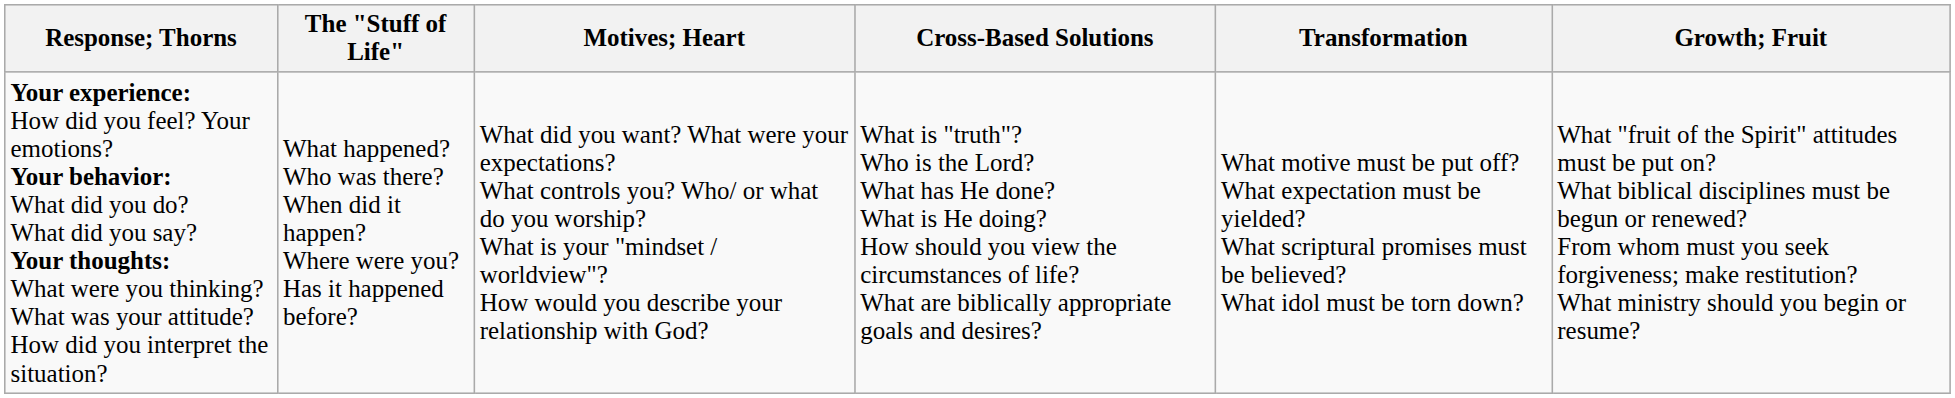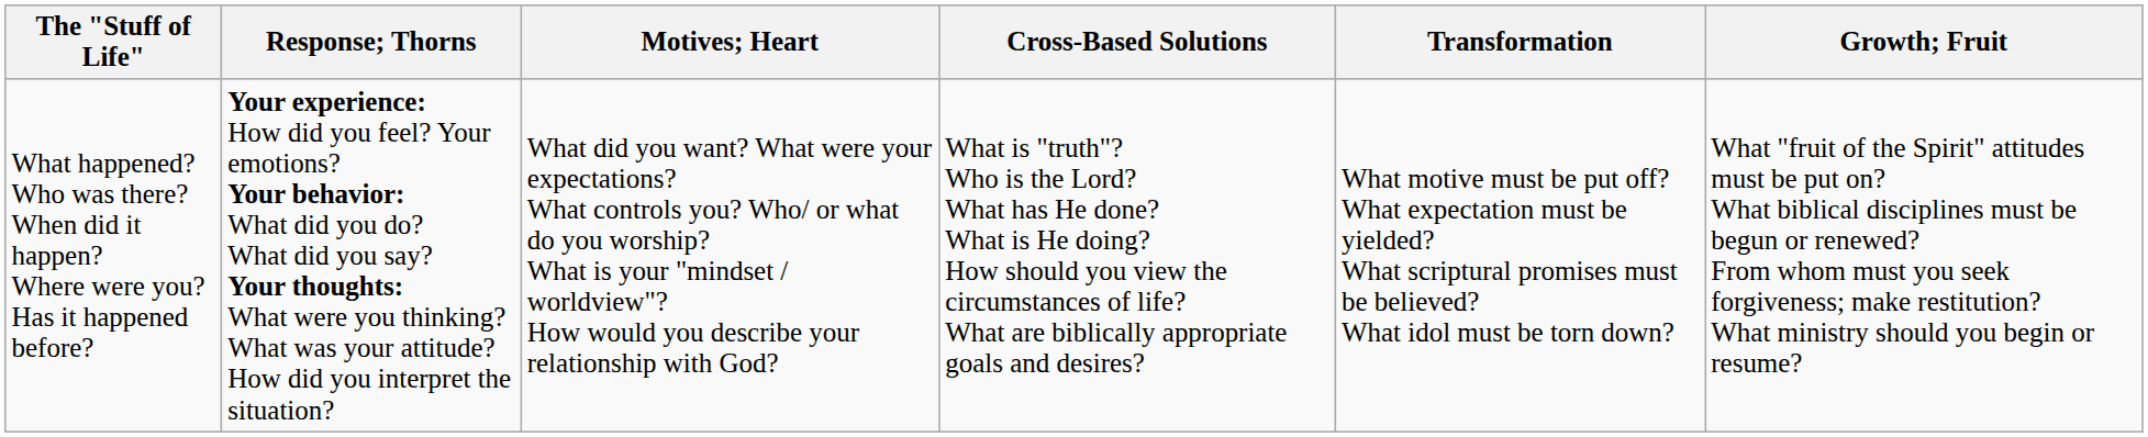columns swapped: The "Stuff of Life" <-> Response; Thorns
